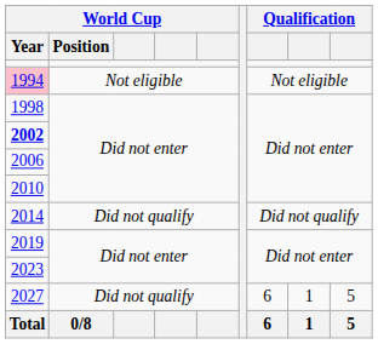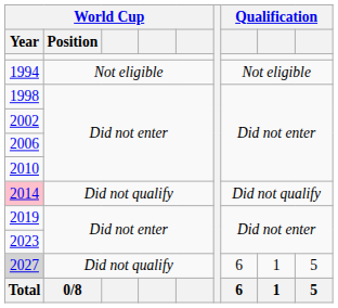1994 | World Cup / Year: pink background -> no background
2002 | World Cup / Year: bold -> normal
2014 | World Cup / Year: no background -> pink background
2027 | World Cup / Year: no background -> lightgrey background
